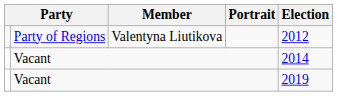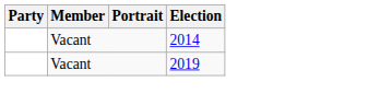- row: Party of Regions | Valentyna Liutikova | 2012
